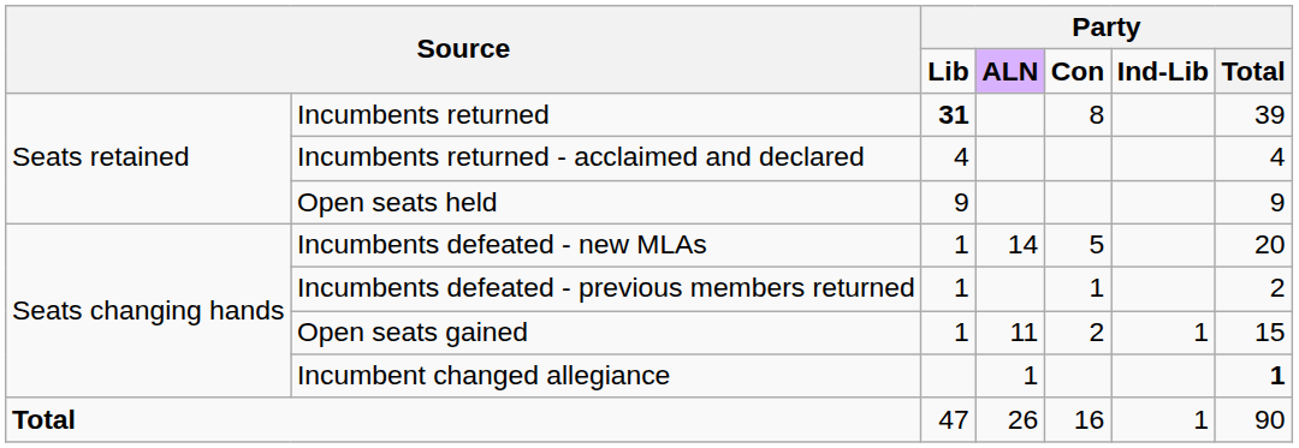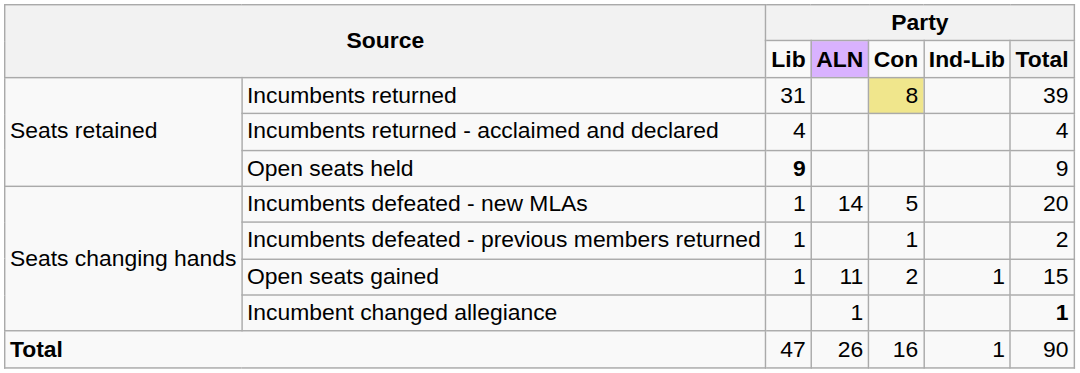Incumbents returned | column 3: bold -> normal
Incumbents returned | column 5: no background -> khaki background
Open seats held | column 3: normal -> bold
